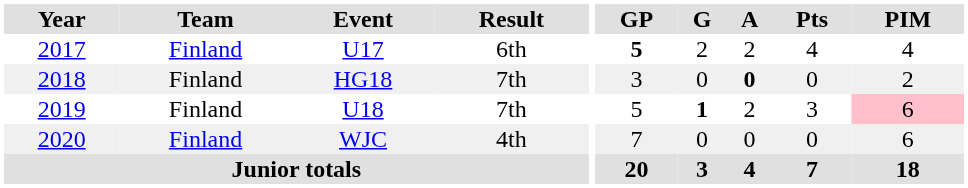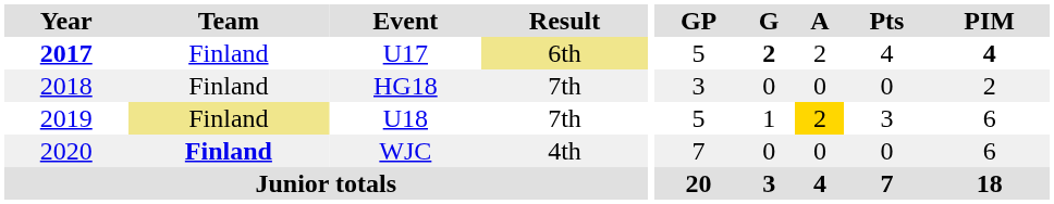U17 | Year: normal -> bold
U17 | Result: no background -> khaki background
U17 | GP: bold -> normal
U17 | G: normal -> bold
U17 | PIM: normal -> bold
HG18 | A: bold -> normal
U18 | Team: no background -> khaki background
U18 | G: bold -> normal
U18 | A: no background -> gold background
U18 | PIM: pink background -> no background
WJC | Team: normal -> bold
